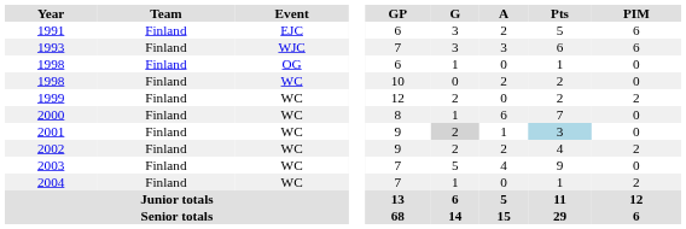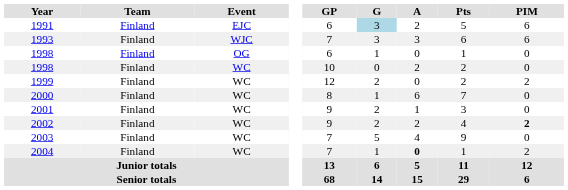1991 | G: no background -> lightblue background
2001 | G: lightgrey background -> no background
2001 | Pts: lightblue background -> no background
2002 | PIM: normal -> bold
2004 | A: normal -> bold
